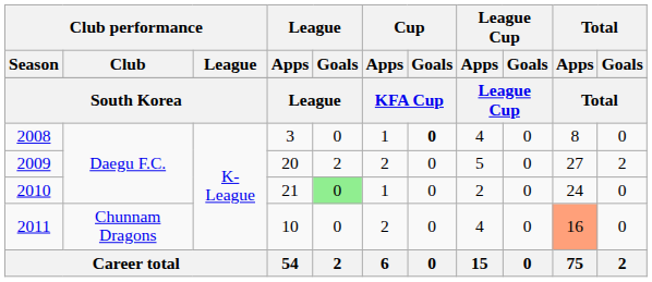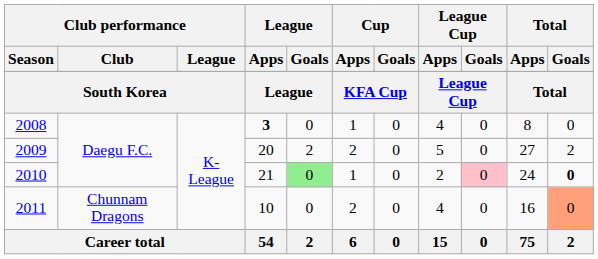2008 | League / Apps: normal -> bold
2008 | Cup / Goals: bold -> normal
2010 | League Cup / Goals: no background -> pink background
2010 | Total / Goals: normal -> bold
2011 | Total / Apps: lightsalmon background -> no background
2011 | Total / Goals: no background -> lightsalmon background
